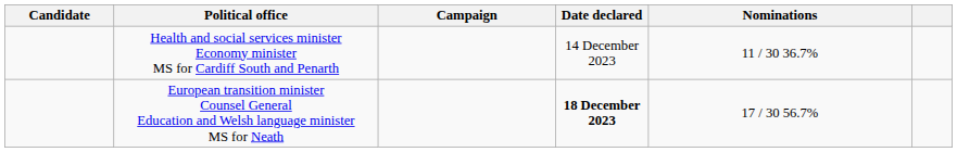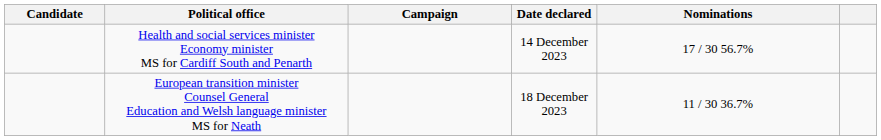row 2 | Nominations: 11 / 30 36.7% -> 17 / 30 56.7%
row 3 | Date declared: bold -> normal
row 3 | Nominations: 17 / 30 56.7% -> 11 / 30 36.7%
